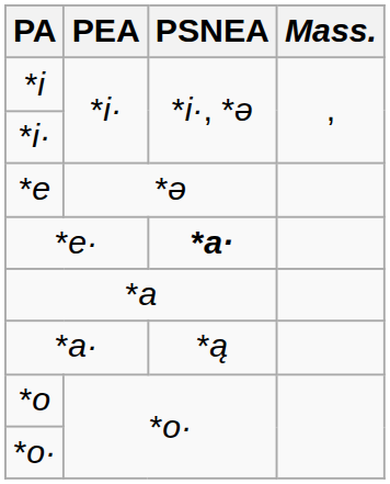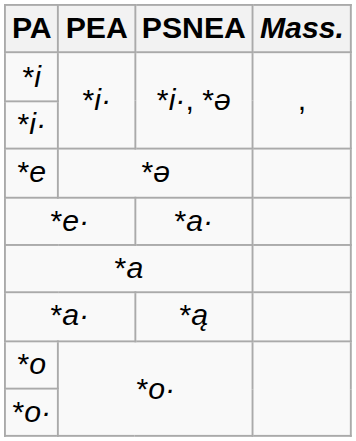*e· | PSNEA: bold -> normal
